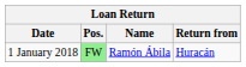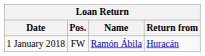1 January 2018 | Pos.: lightgreen background -> no background
